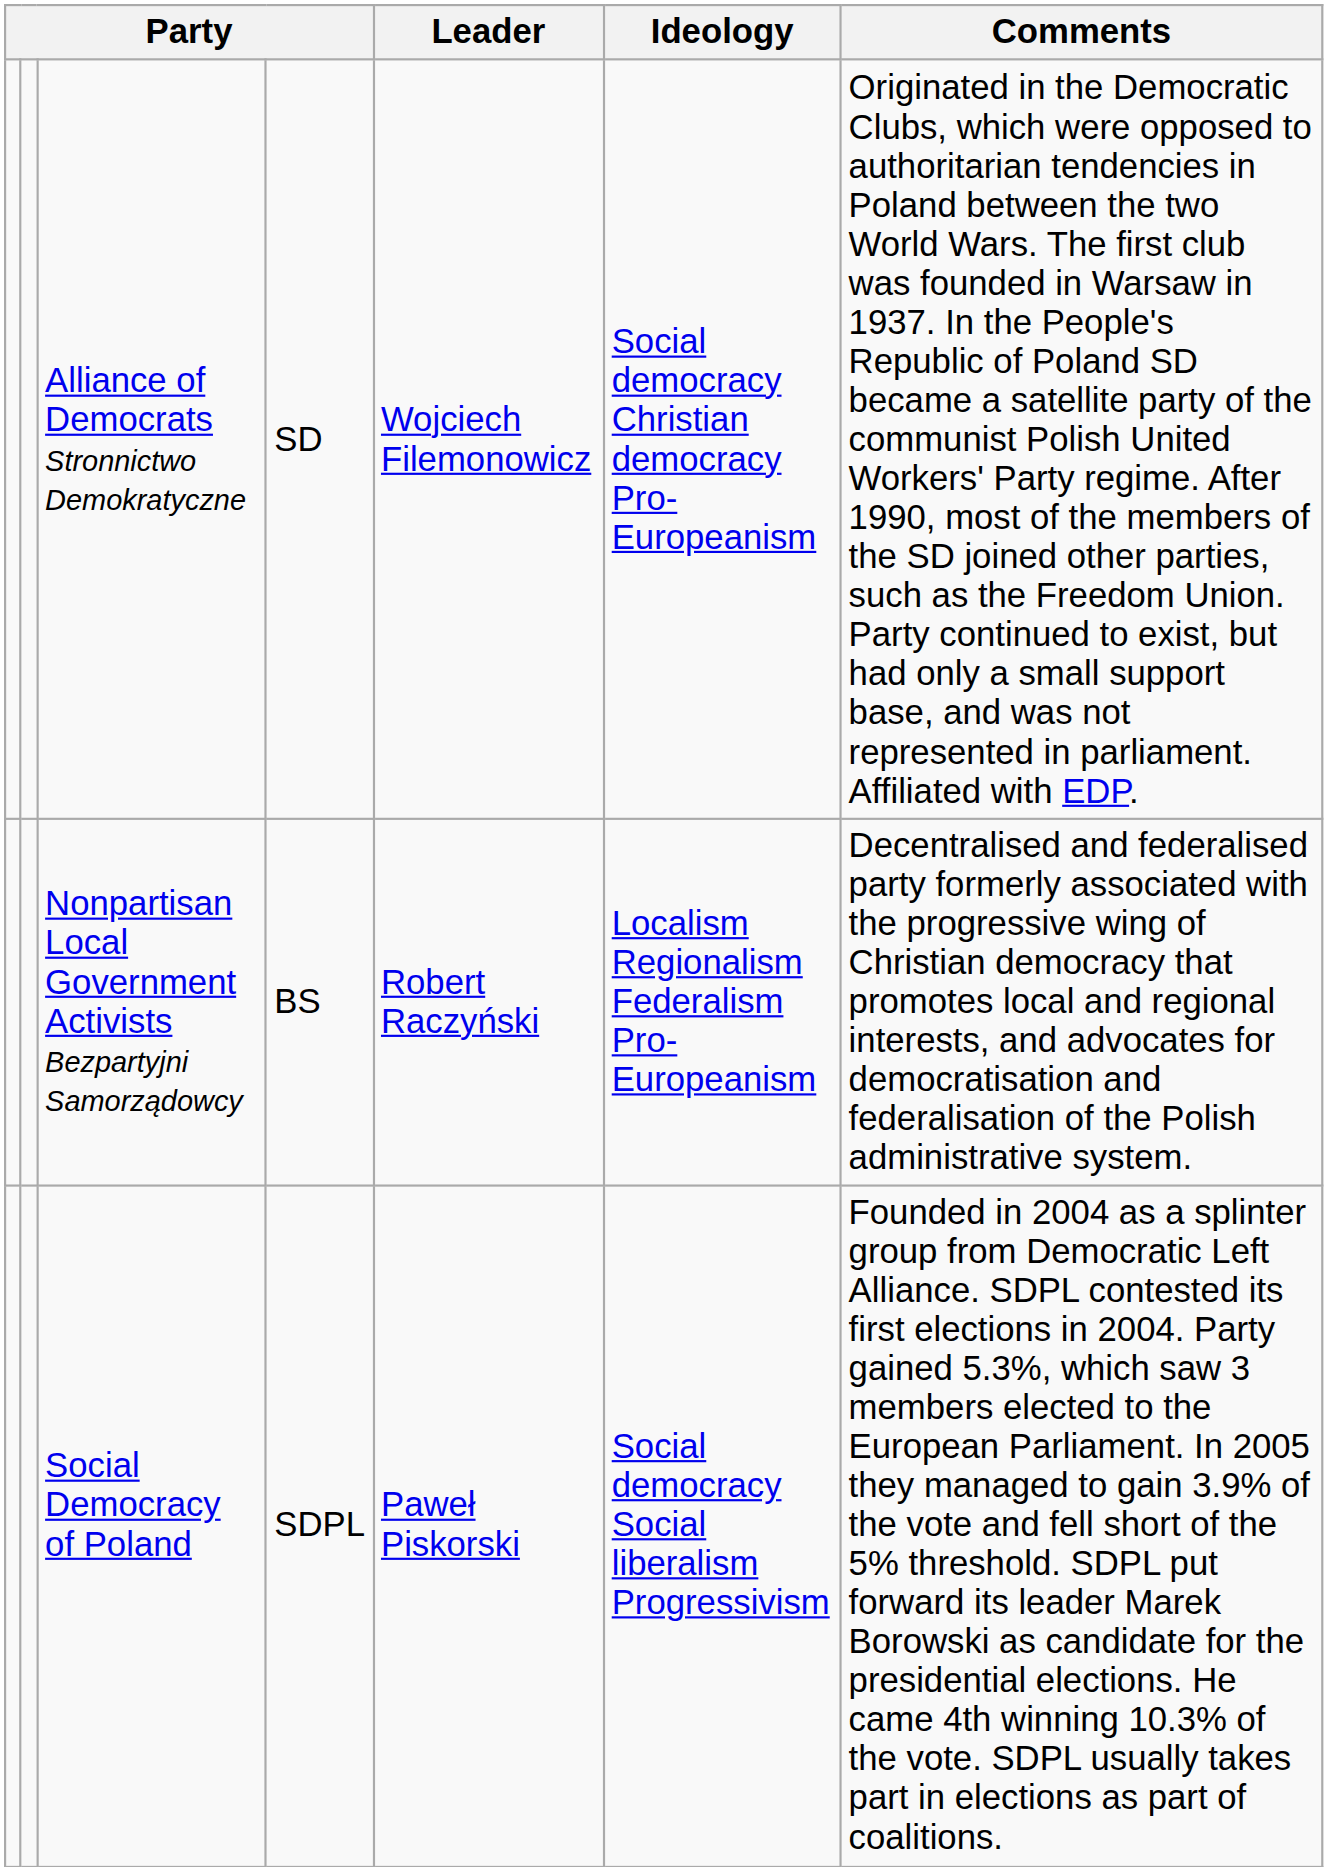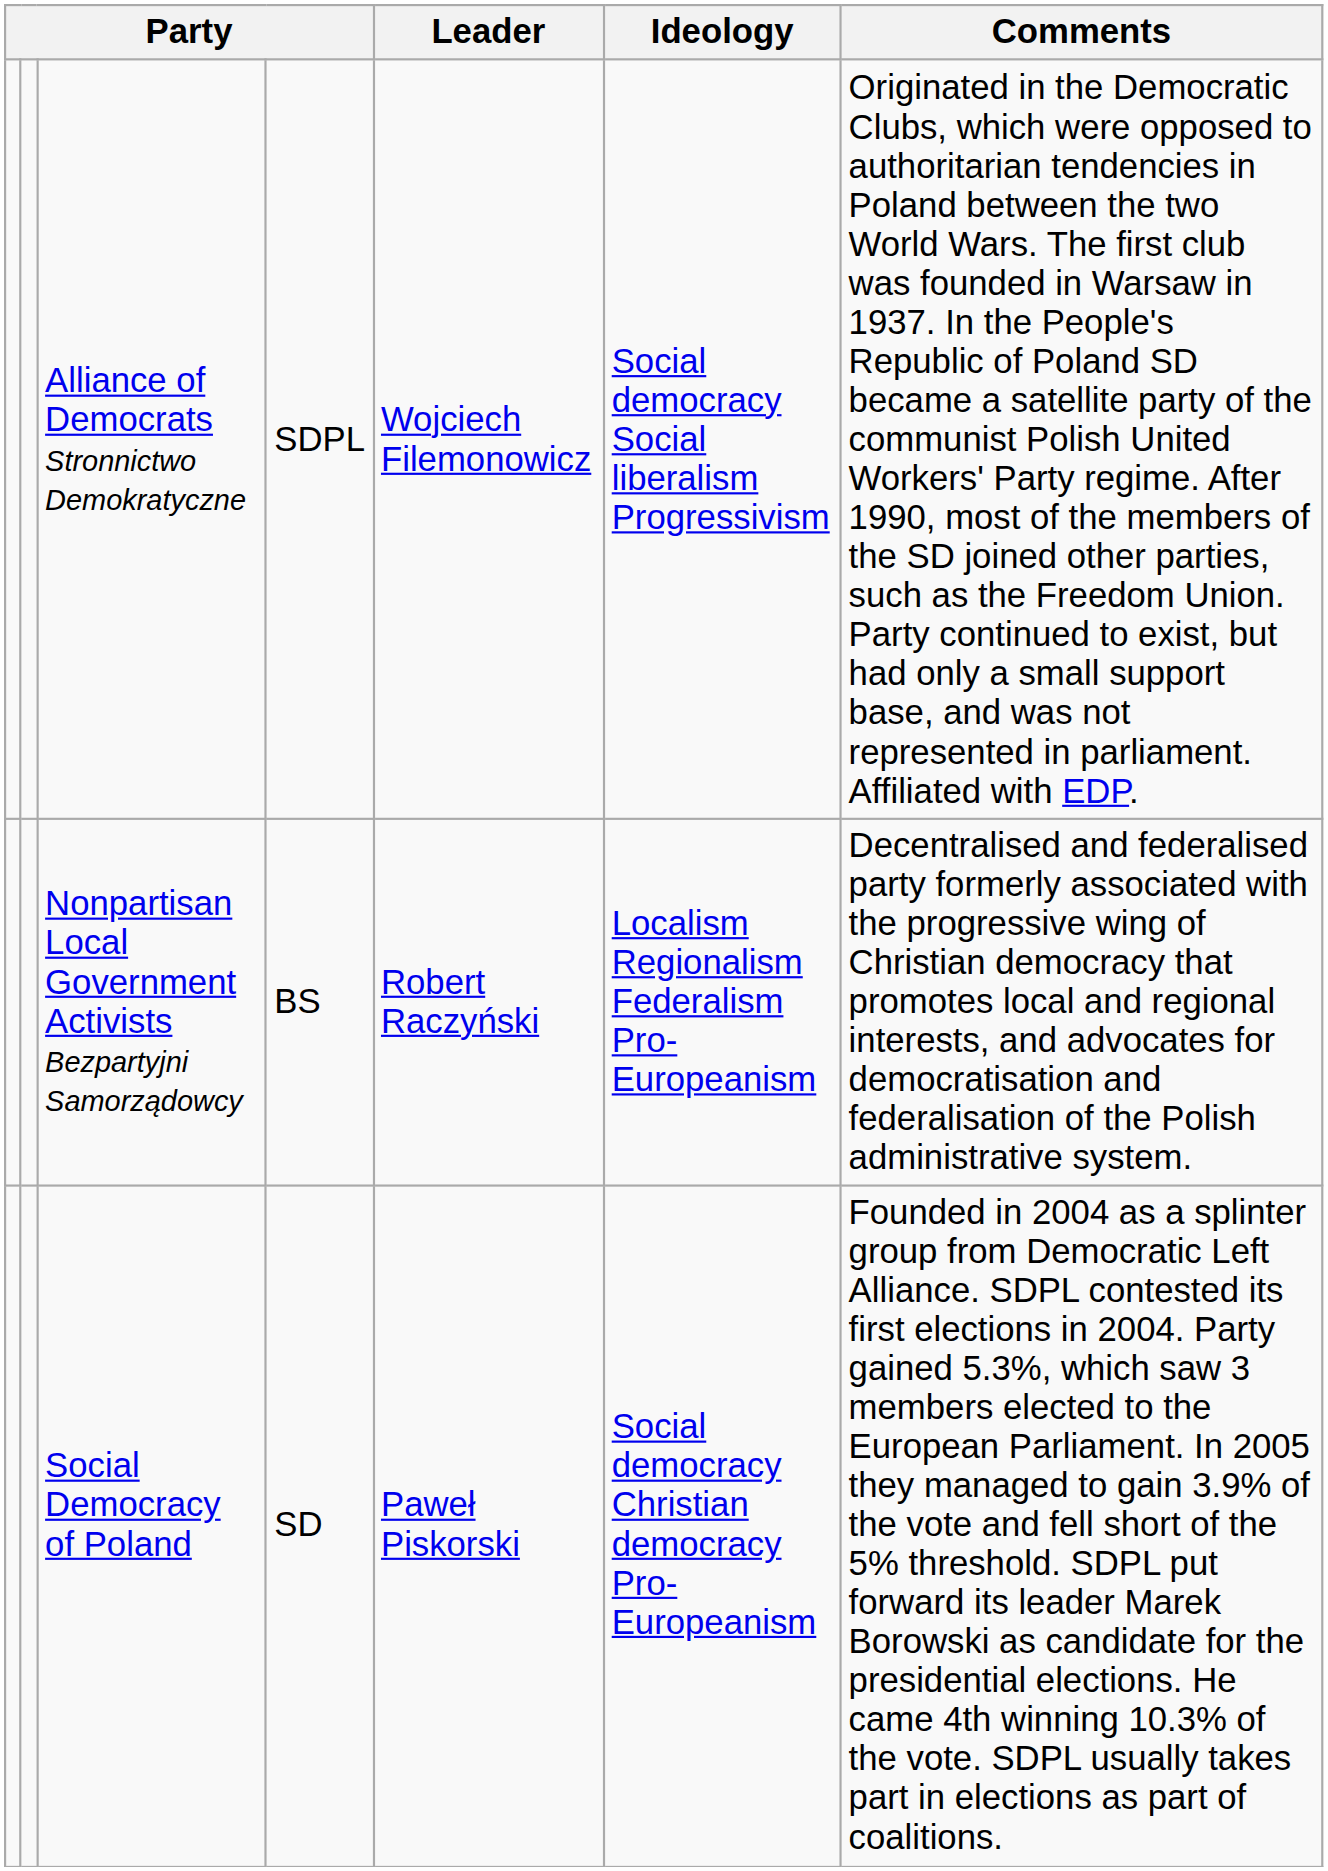Alliance of Democrats Stronnictwo Demokratyczne | column 4: SD -> SDPL
Alliance of Democrats Stronnictwo Demokratyczne | Ideology: Social democracy Christian democracy Pro-Europeanism -> Social democracy Social liberalism Progressivism
Social Democracy of Poland | column 4: SDPL -> SD
Social Democracy of Poland | Ideology: Social democracy Social liberalism Progressivism -> Social democracy Christian democracy Pro-Europeanism
